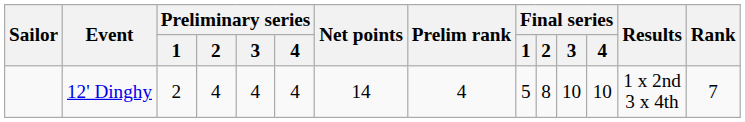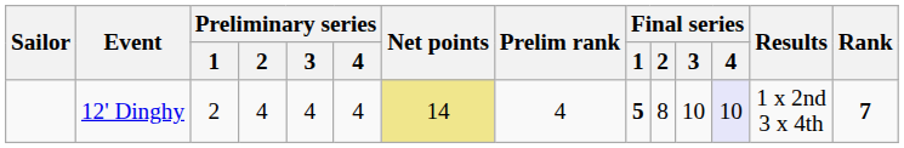12' Dinghy | Net points: no background -> khaki background
12' Dinghy | Final series / 1: normal -> bold
12' Dinghy | Final series / 4: no background -> lavender background
12' Dinghy | Rank: normal -> bold
